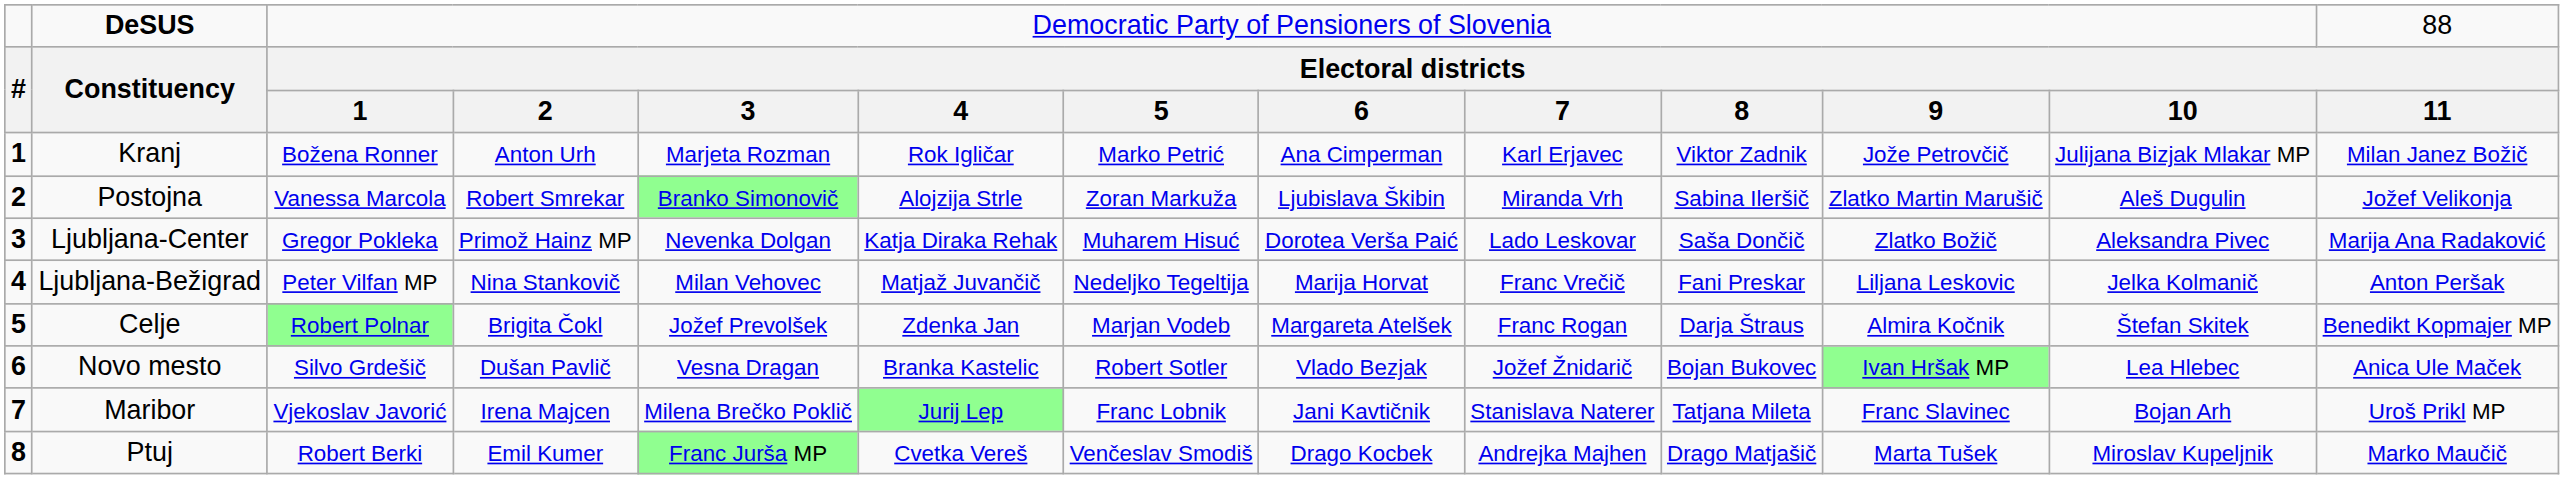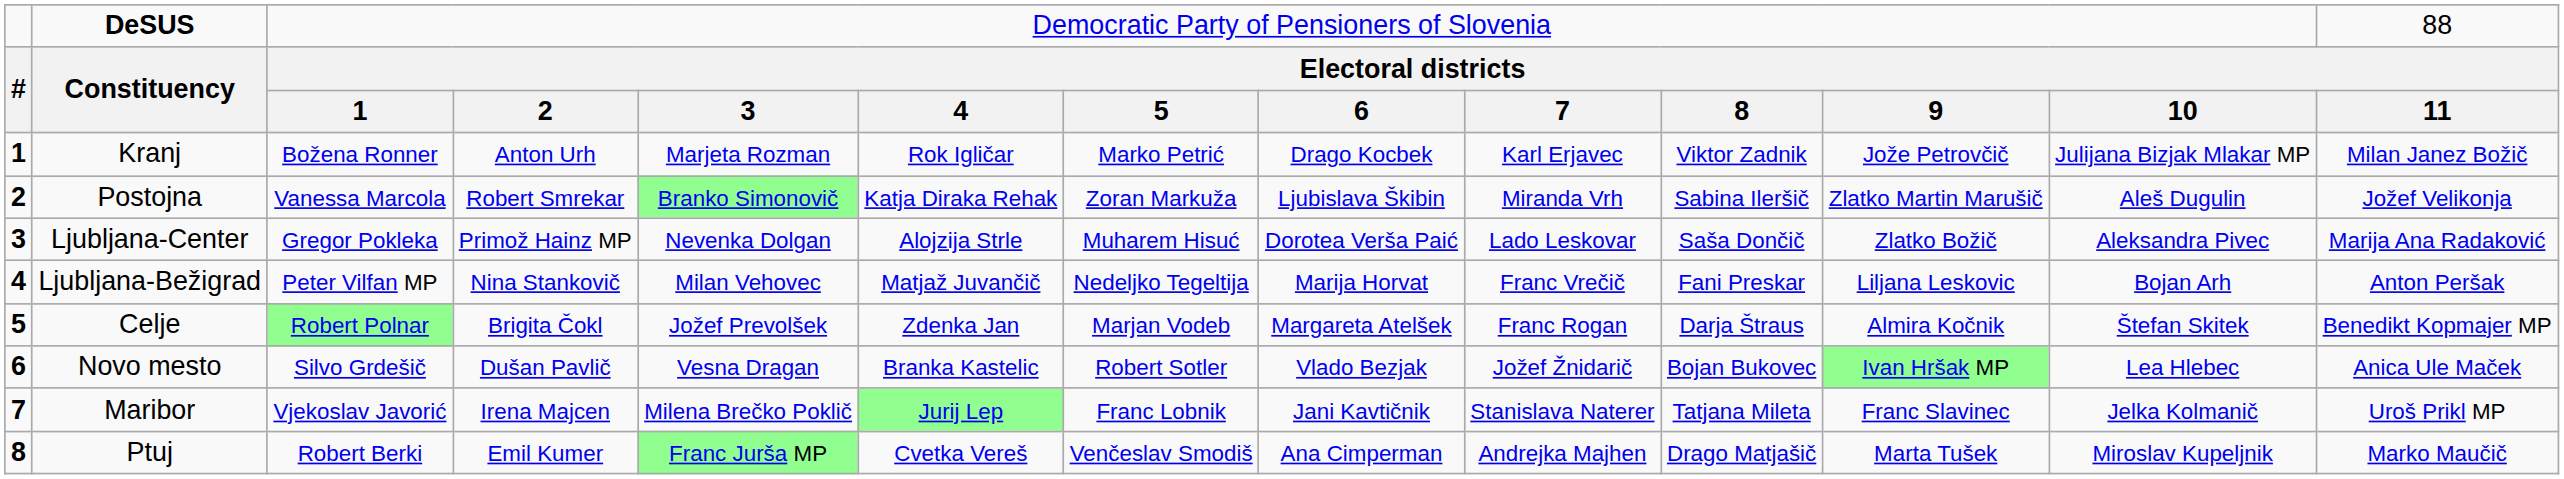Kranj | column 8: Ana Cimperman -> Drago Kocbek
Postojna | column 6: Alojzija Strle -> Katja Diraka Rehak
Ljubljana-Center | column 6: Katja Diraka Rehak -> Alojzija Strle
Ljubljana-Bežigrad | column 12: Jelka Kolmanič -> Bojan Arh
Maribor | column 12: Bojan Arh -> Jelka Kolmanič
Ptuj | column 8: Drago Kocbek -> Ana Cimperman
